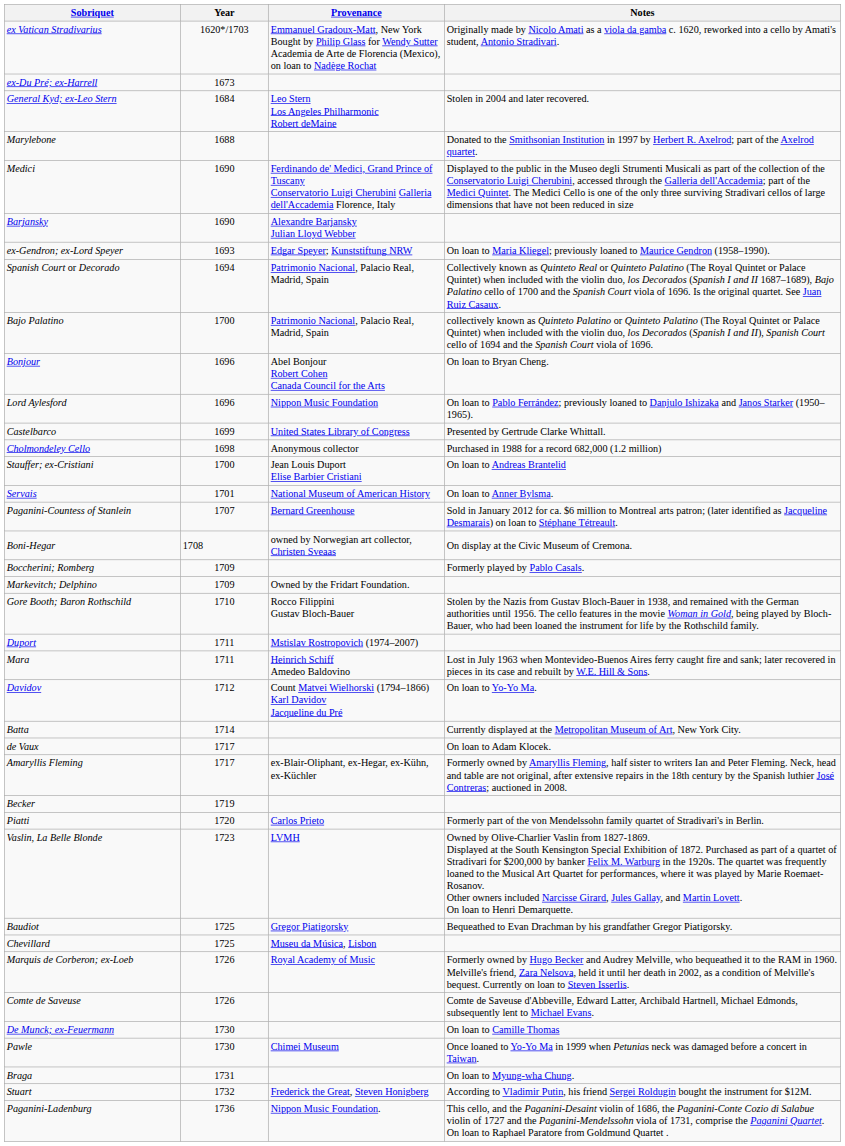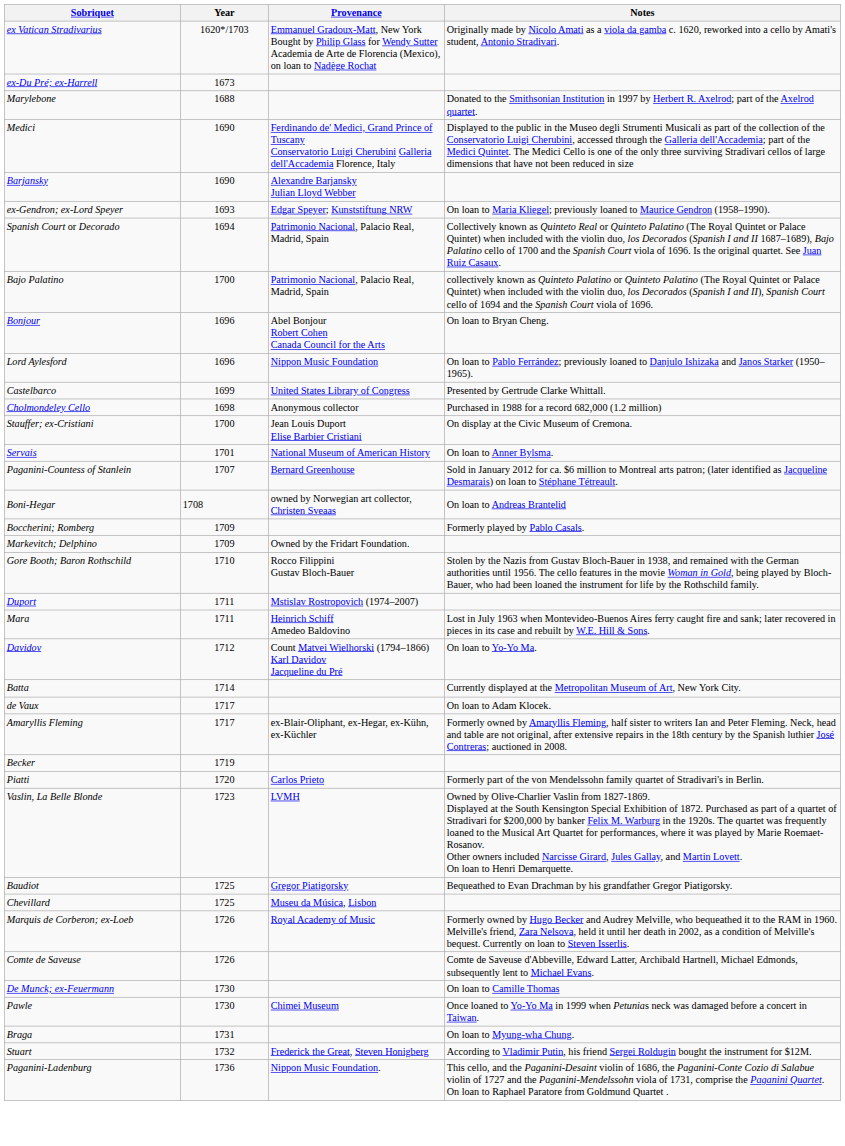- row: General Kyd; ex-Leo Stern | 1684 | Leo Stern Los Angeles Philharmonic Robert deMaine | Stolen in 2004 and later recovered.
Stauffer; ex-Cristiani | Notes: On loan to Andreas Brantelid -> On display at the Civic Museum of Cremona.
Boni-Hegar | Notes: On display at the Civic Museum of Cremona. -> On loan to Andreas Brantelid
